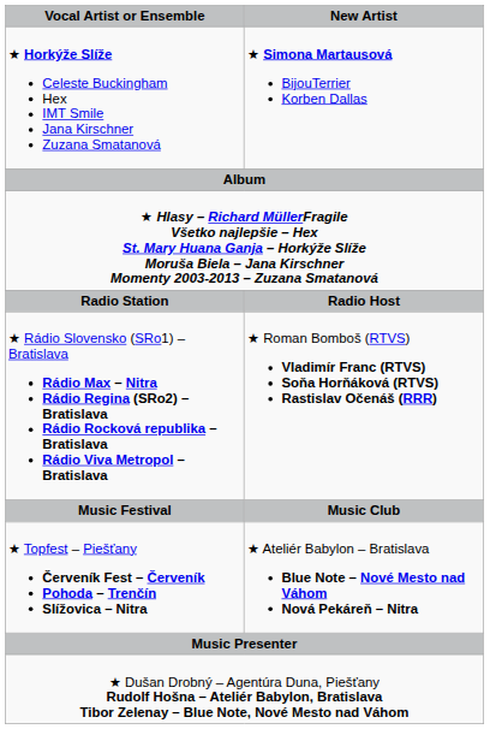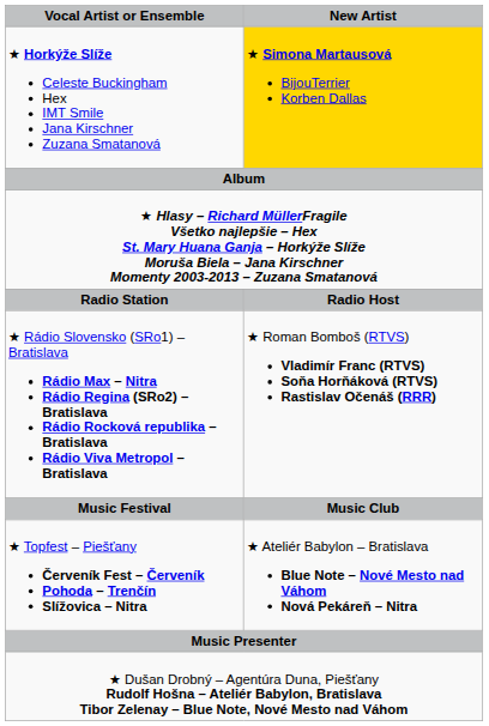row 2 | New Artist: no background -> gold background
